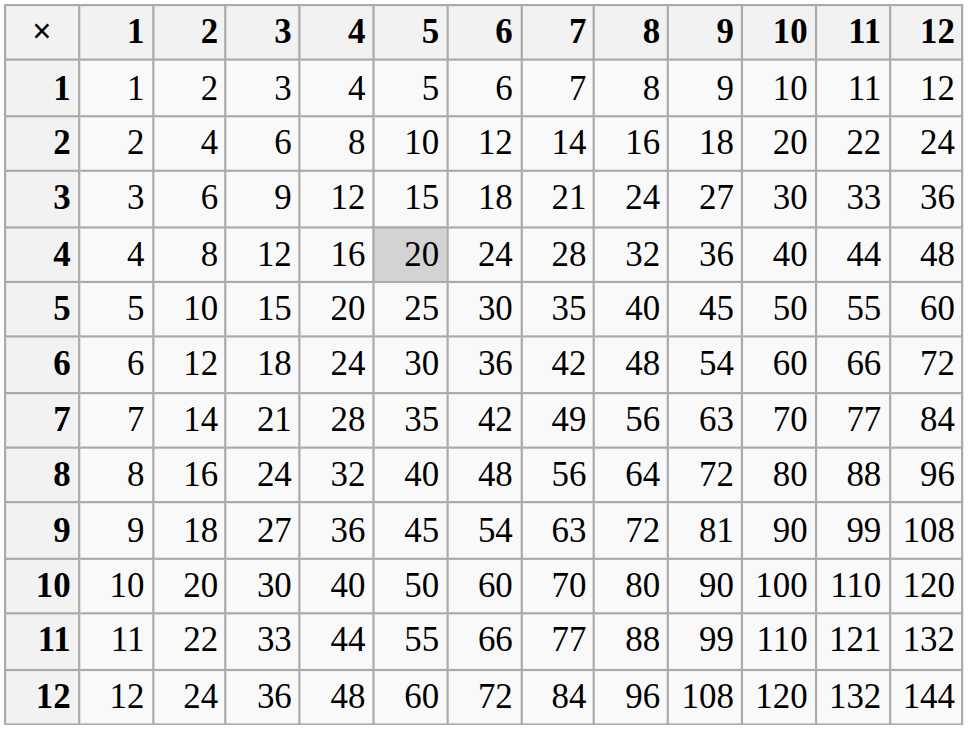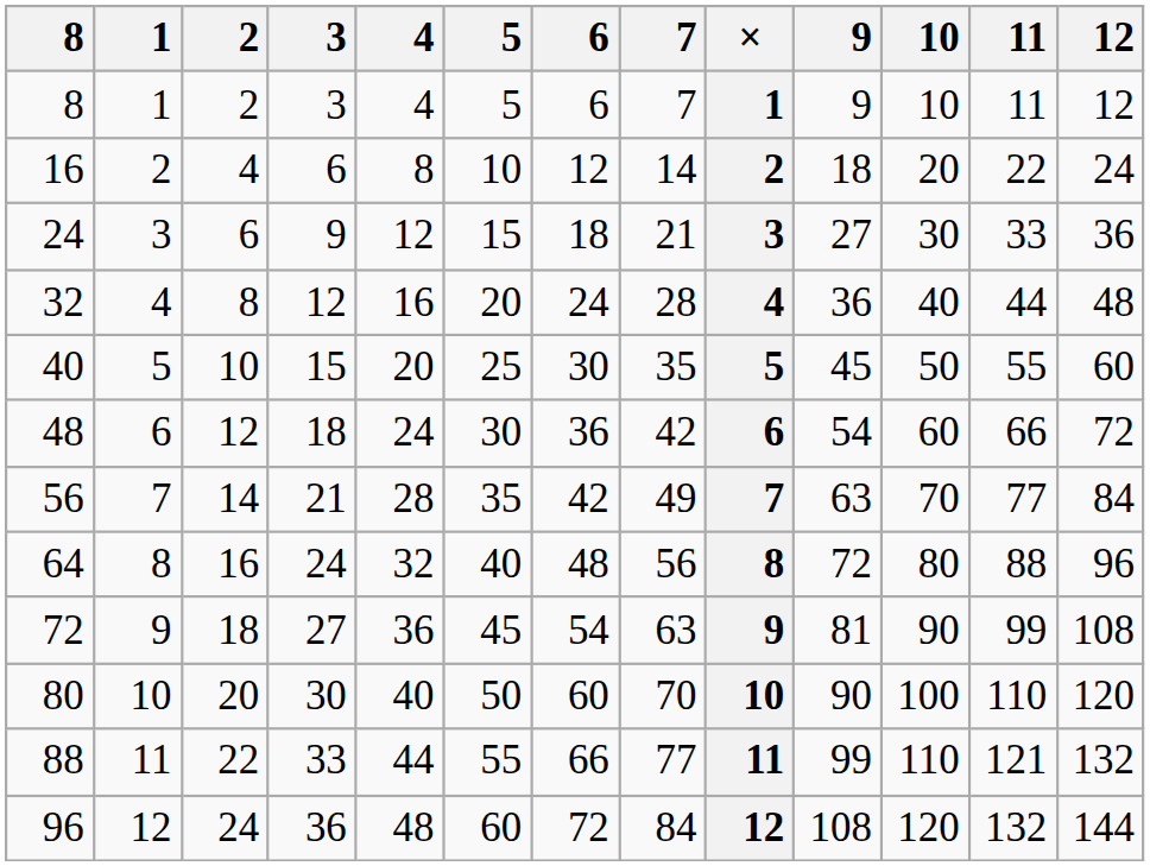columns swapped: × <-> 8
row 5 | 5: lightgrey background -> no background
